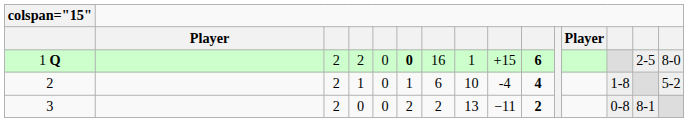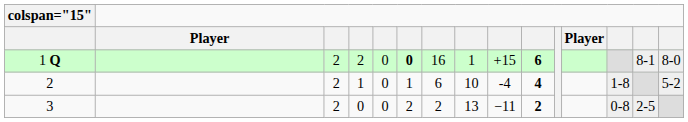1 Q | column 14: 2-5 -> 8-1
3 | column 14: 8-1 -> 2-5
